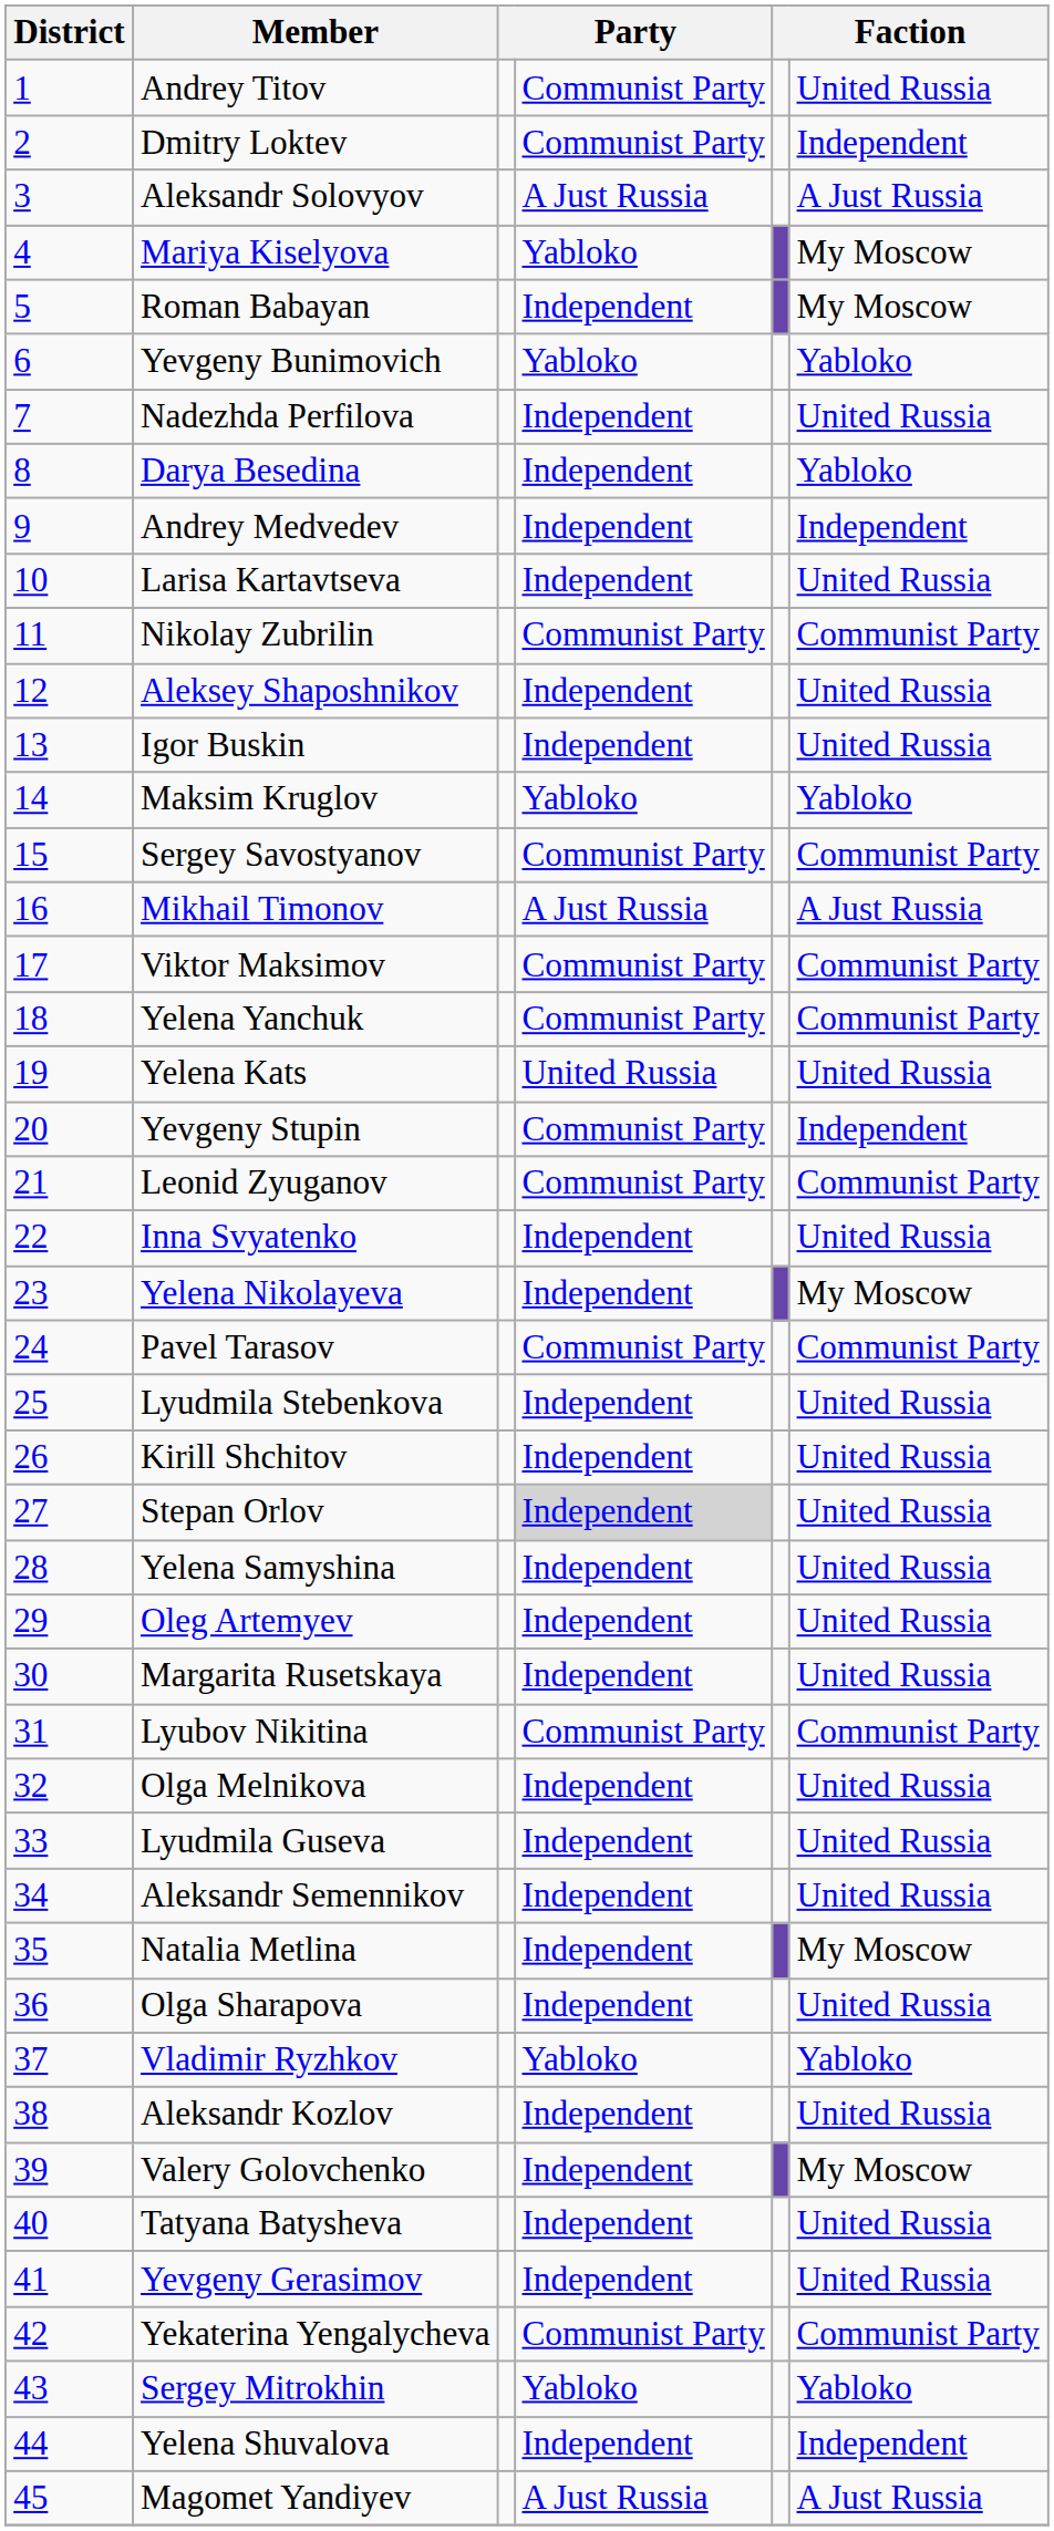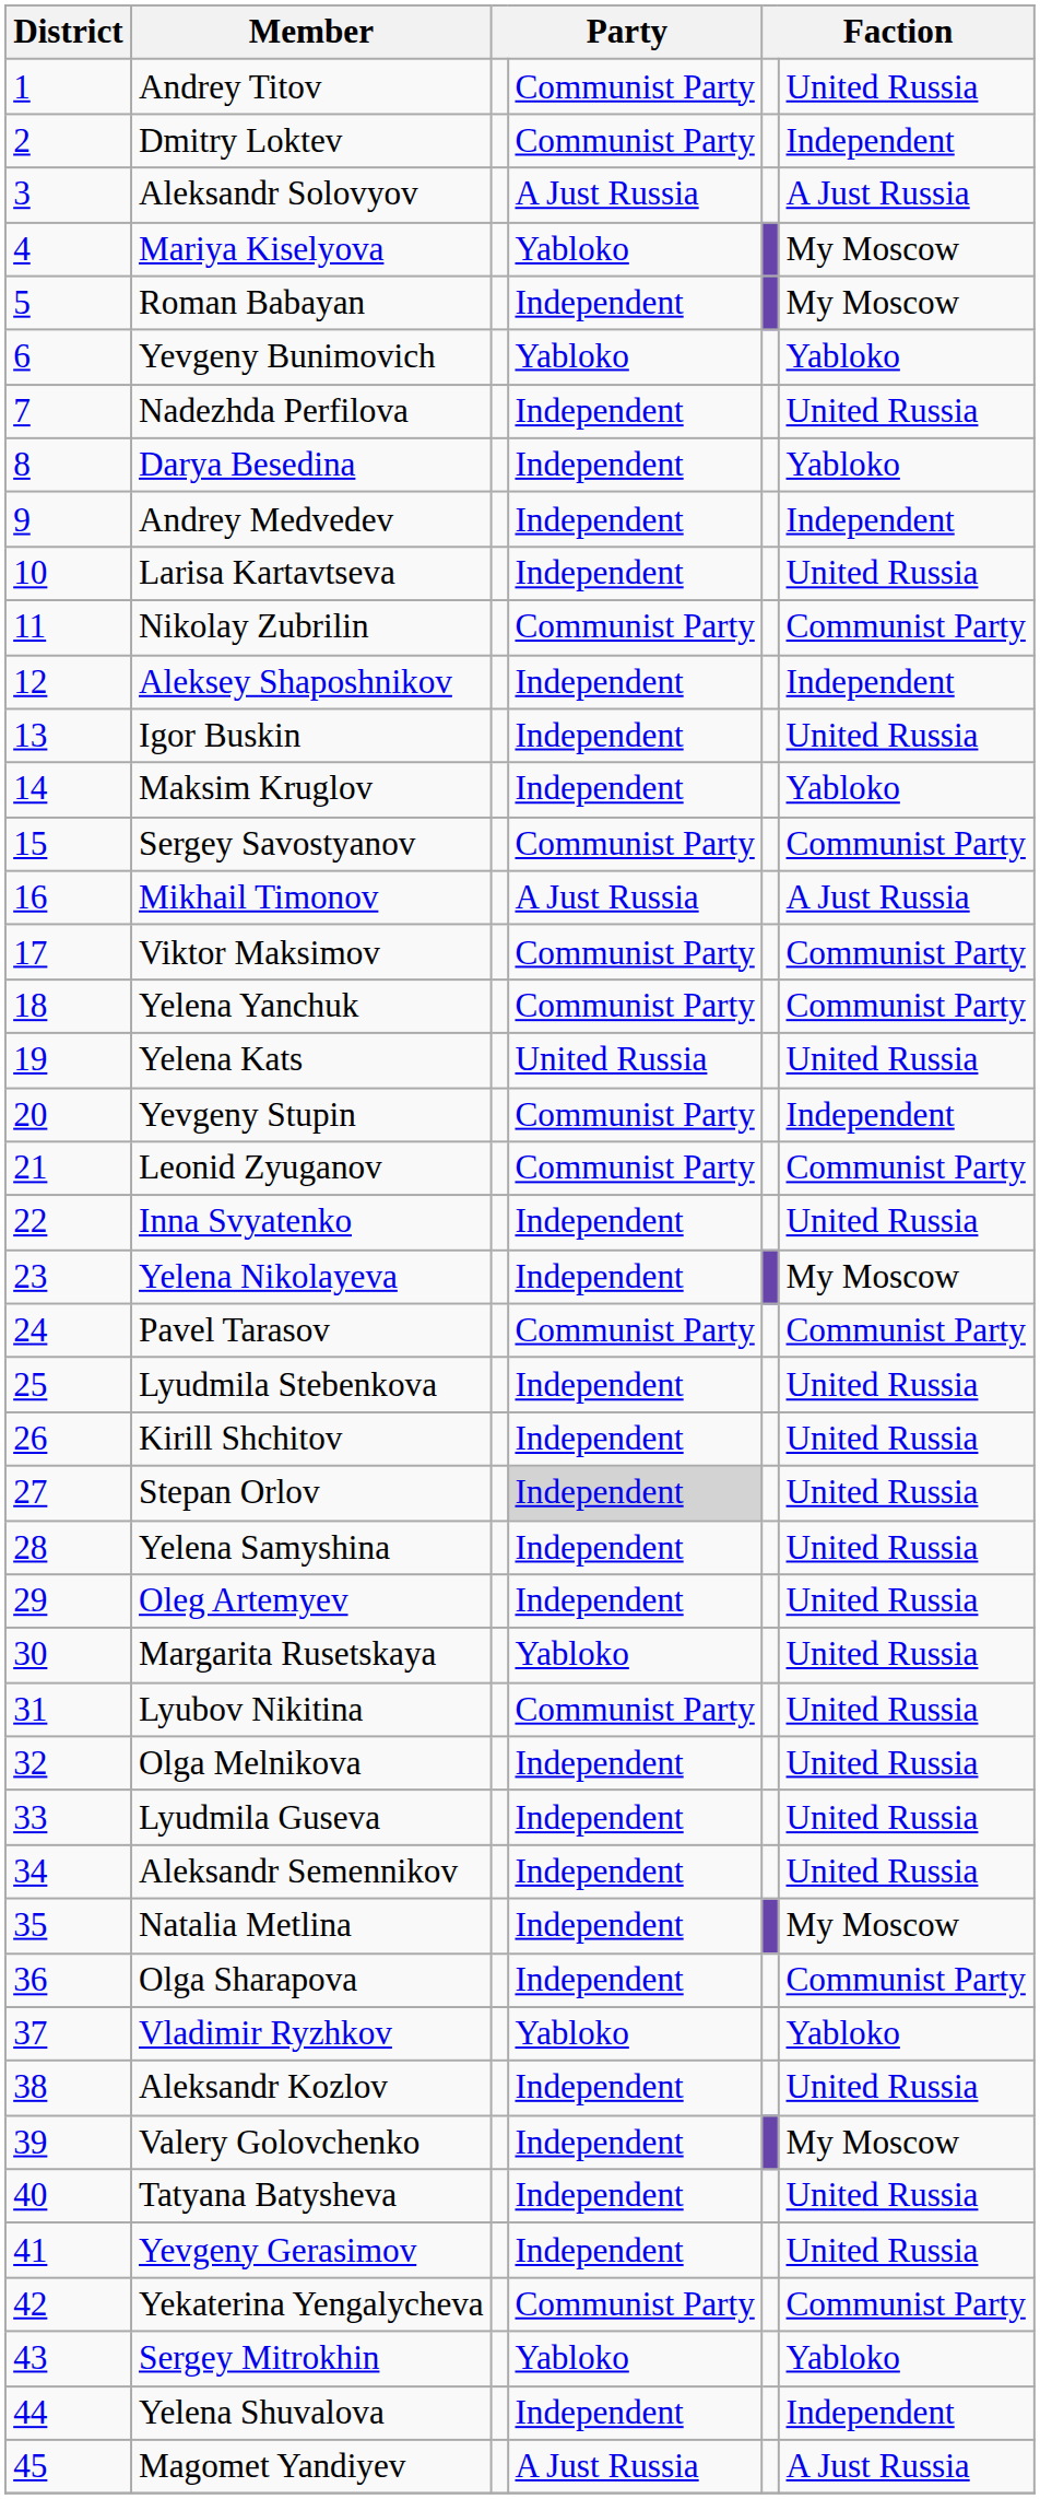Aleksey Shaposhnikov | column 6: United Russia -> Independent
Maksim Kruglov | column 4: Yabloko -> Independent
Margarita Rusetskaya | column 4: Independent -> Yabloko
Lyubov Nikitina | column 6: Communist Party -> United Russia
Olga Sharapova | column 6: United Russia -> Communist Party
